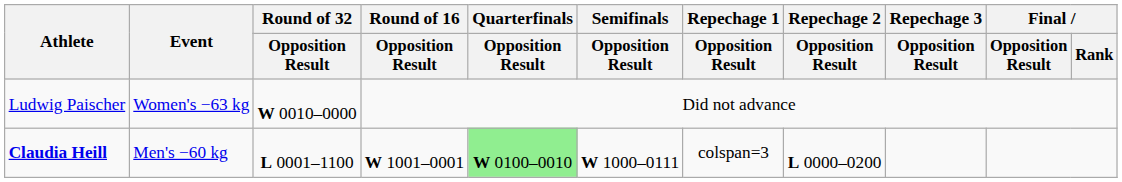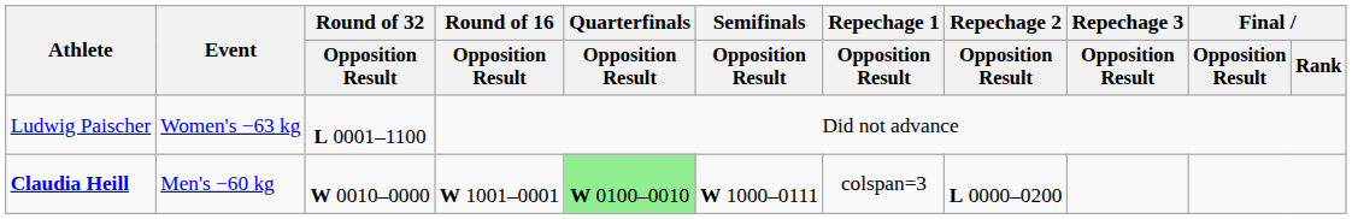Ludwig Paischer | Round of 32 / Opposition Result: W 0010–0000 -> L 0001–1100
Claudia Heill | Round of 32 / Opposition Result: L 0001–1100 -> W 0010–0000
